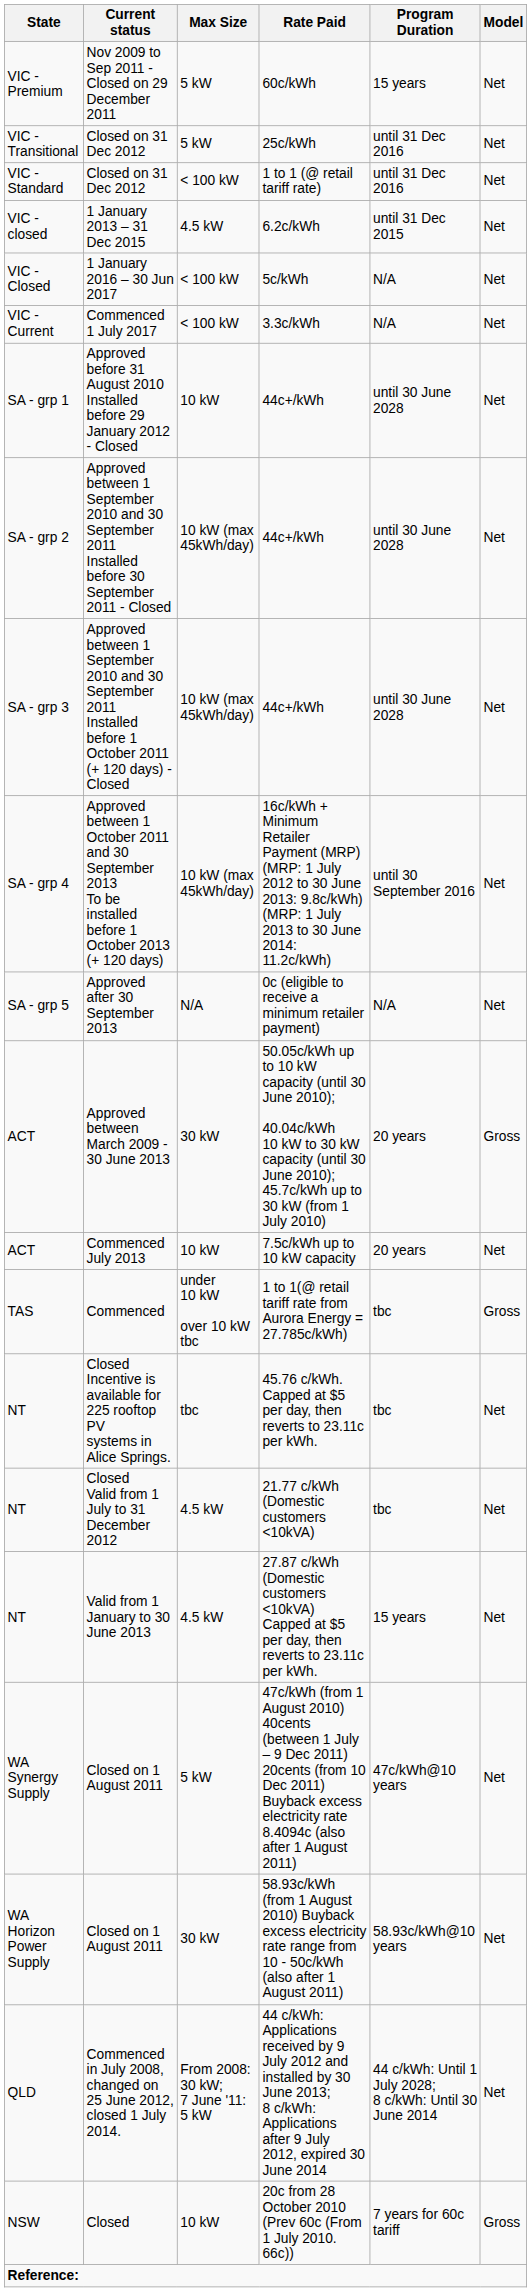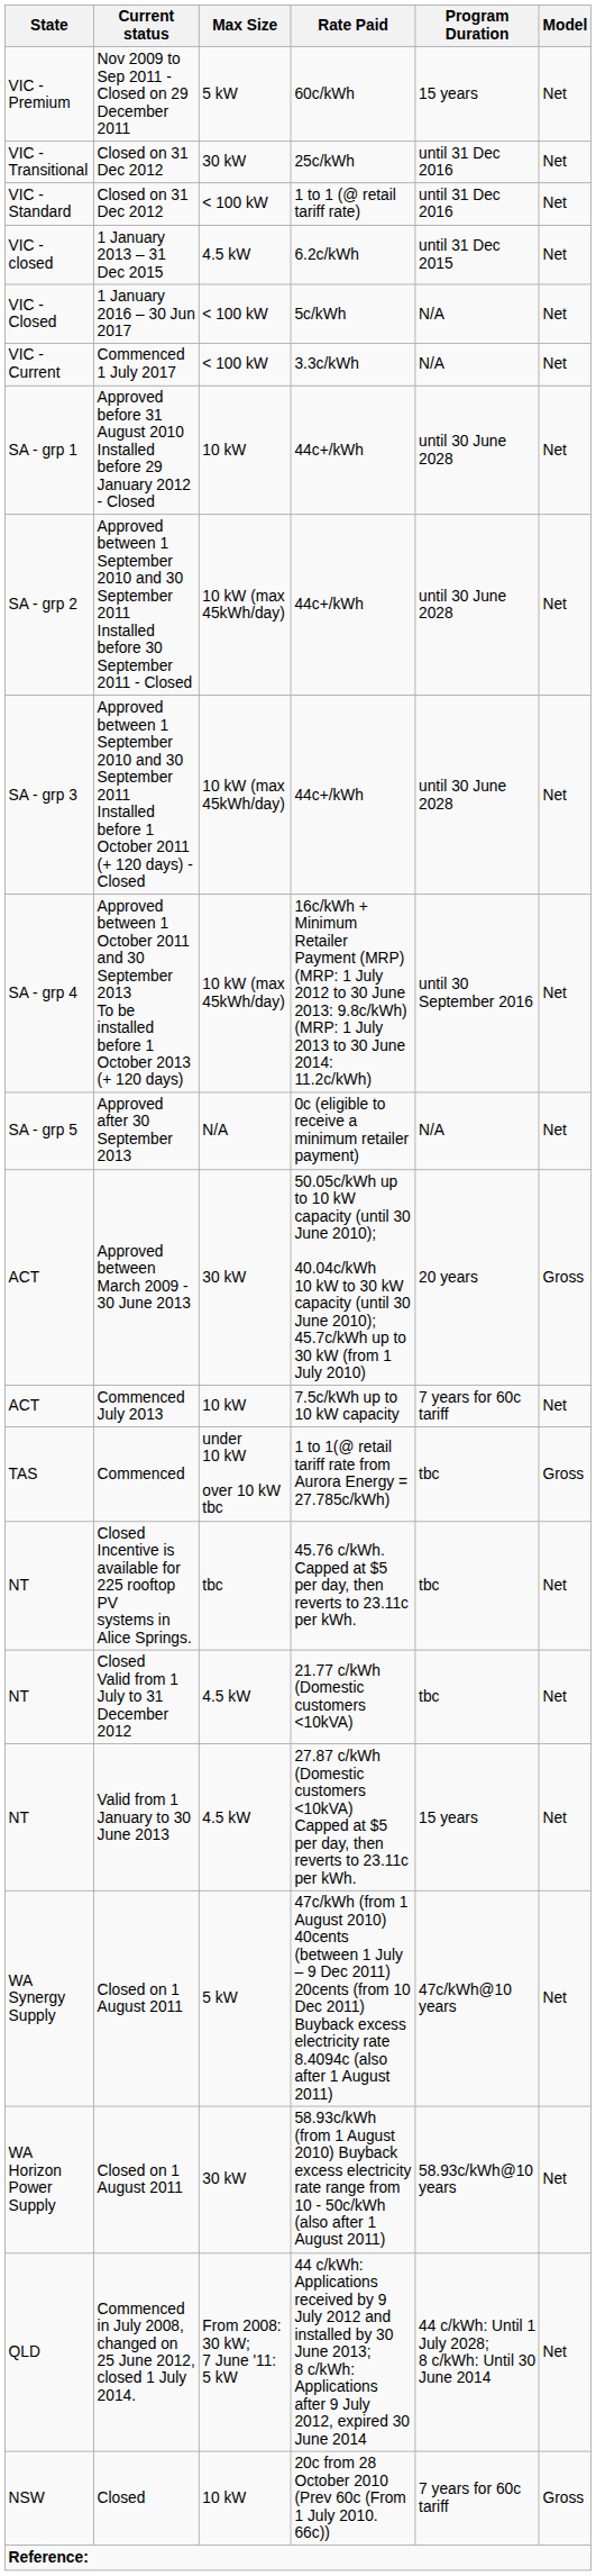Closed on 31 Dec 2012 / 25c/kWh | Max Size: 5 kW -> 30 kW
Commenced July 2013 | Program Duration: 20 years -> 7 years for 60c tariff
